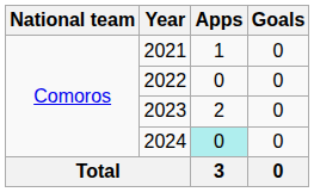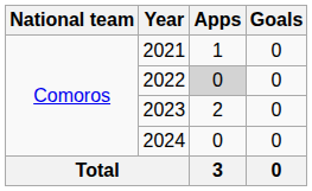2022 | Apps: no background -> lightgrey background
2024 | Apps: paleturquoise background -> no background
